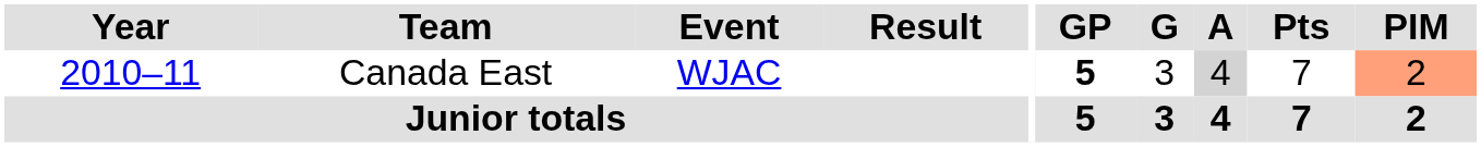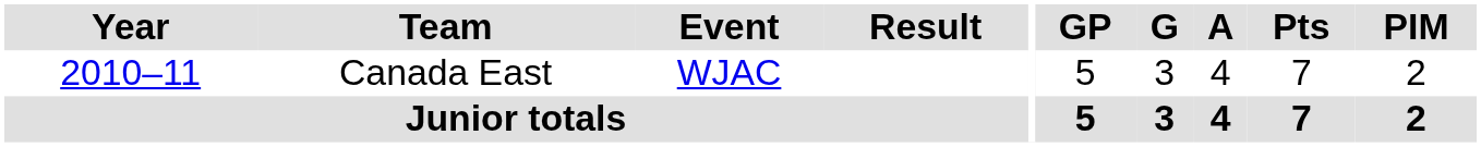Canada East | GP: bold -> normal
Canada East | A: lightgrey background -> no background
Canada East | PIM: lightsalmon background -> no background
